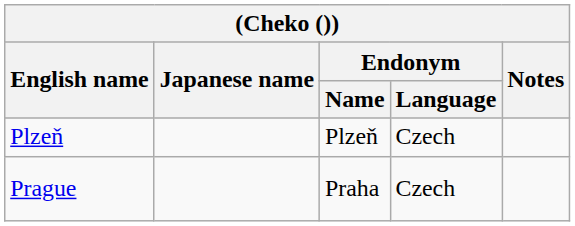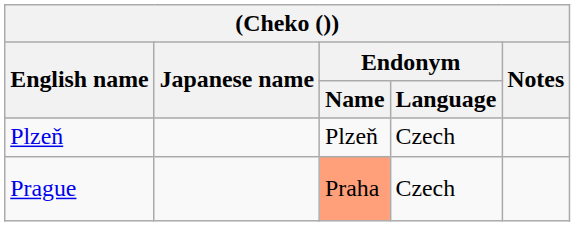Prague | Endonym / Name: no background -> lightsalmon background
